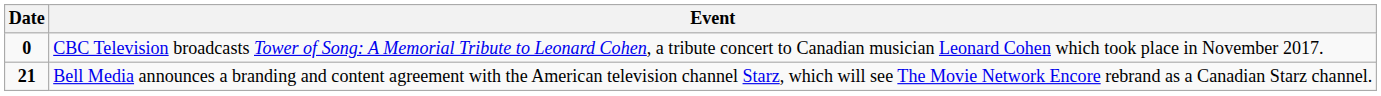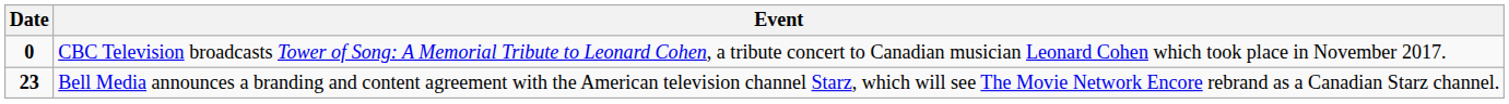row 3 | Date: 21 -> 23
